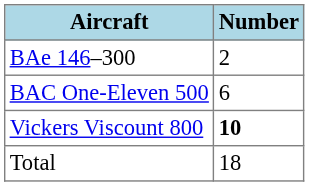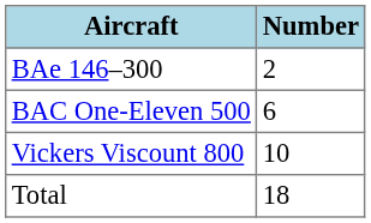Vickers Viscount 800 | Number: bold -> normal
